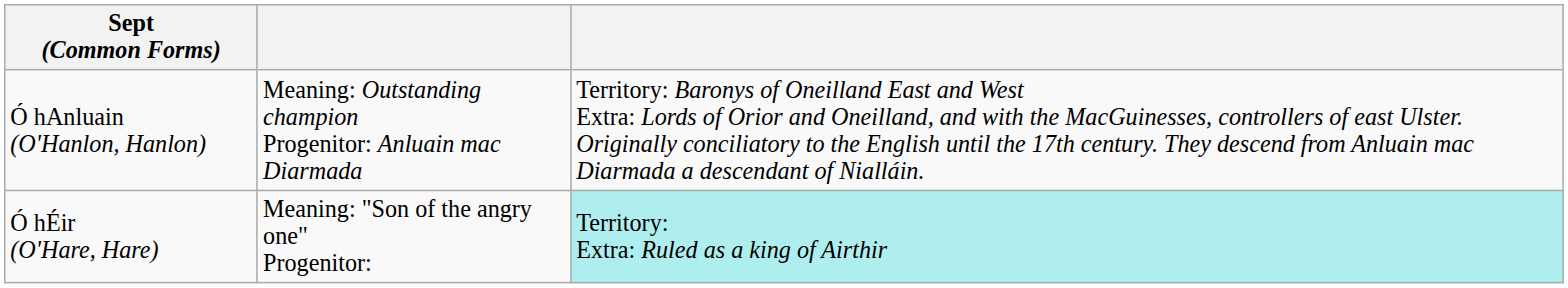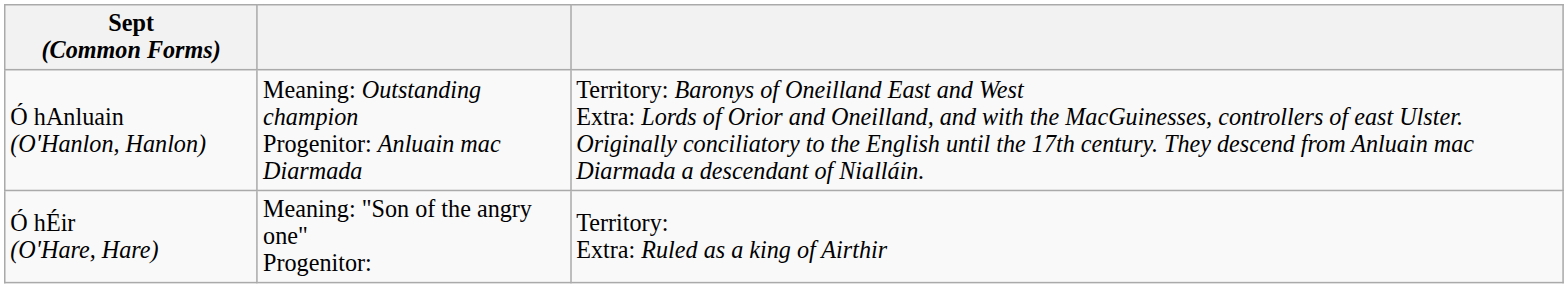Ó hÉir (O'Hare, Hare) | column 3: paleturquoise background -> no background
